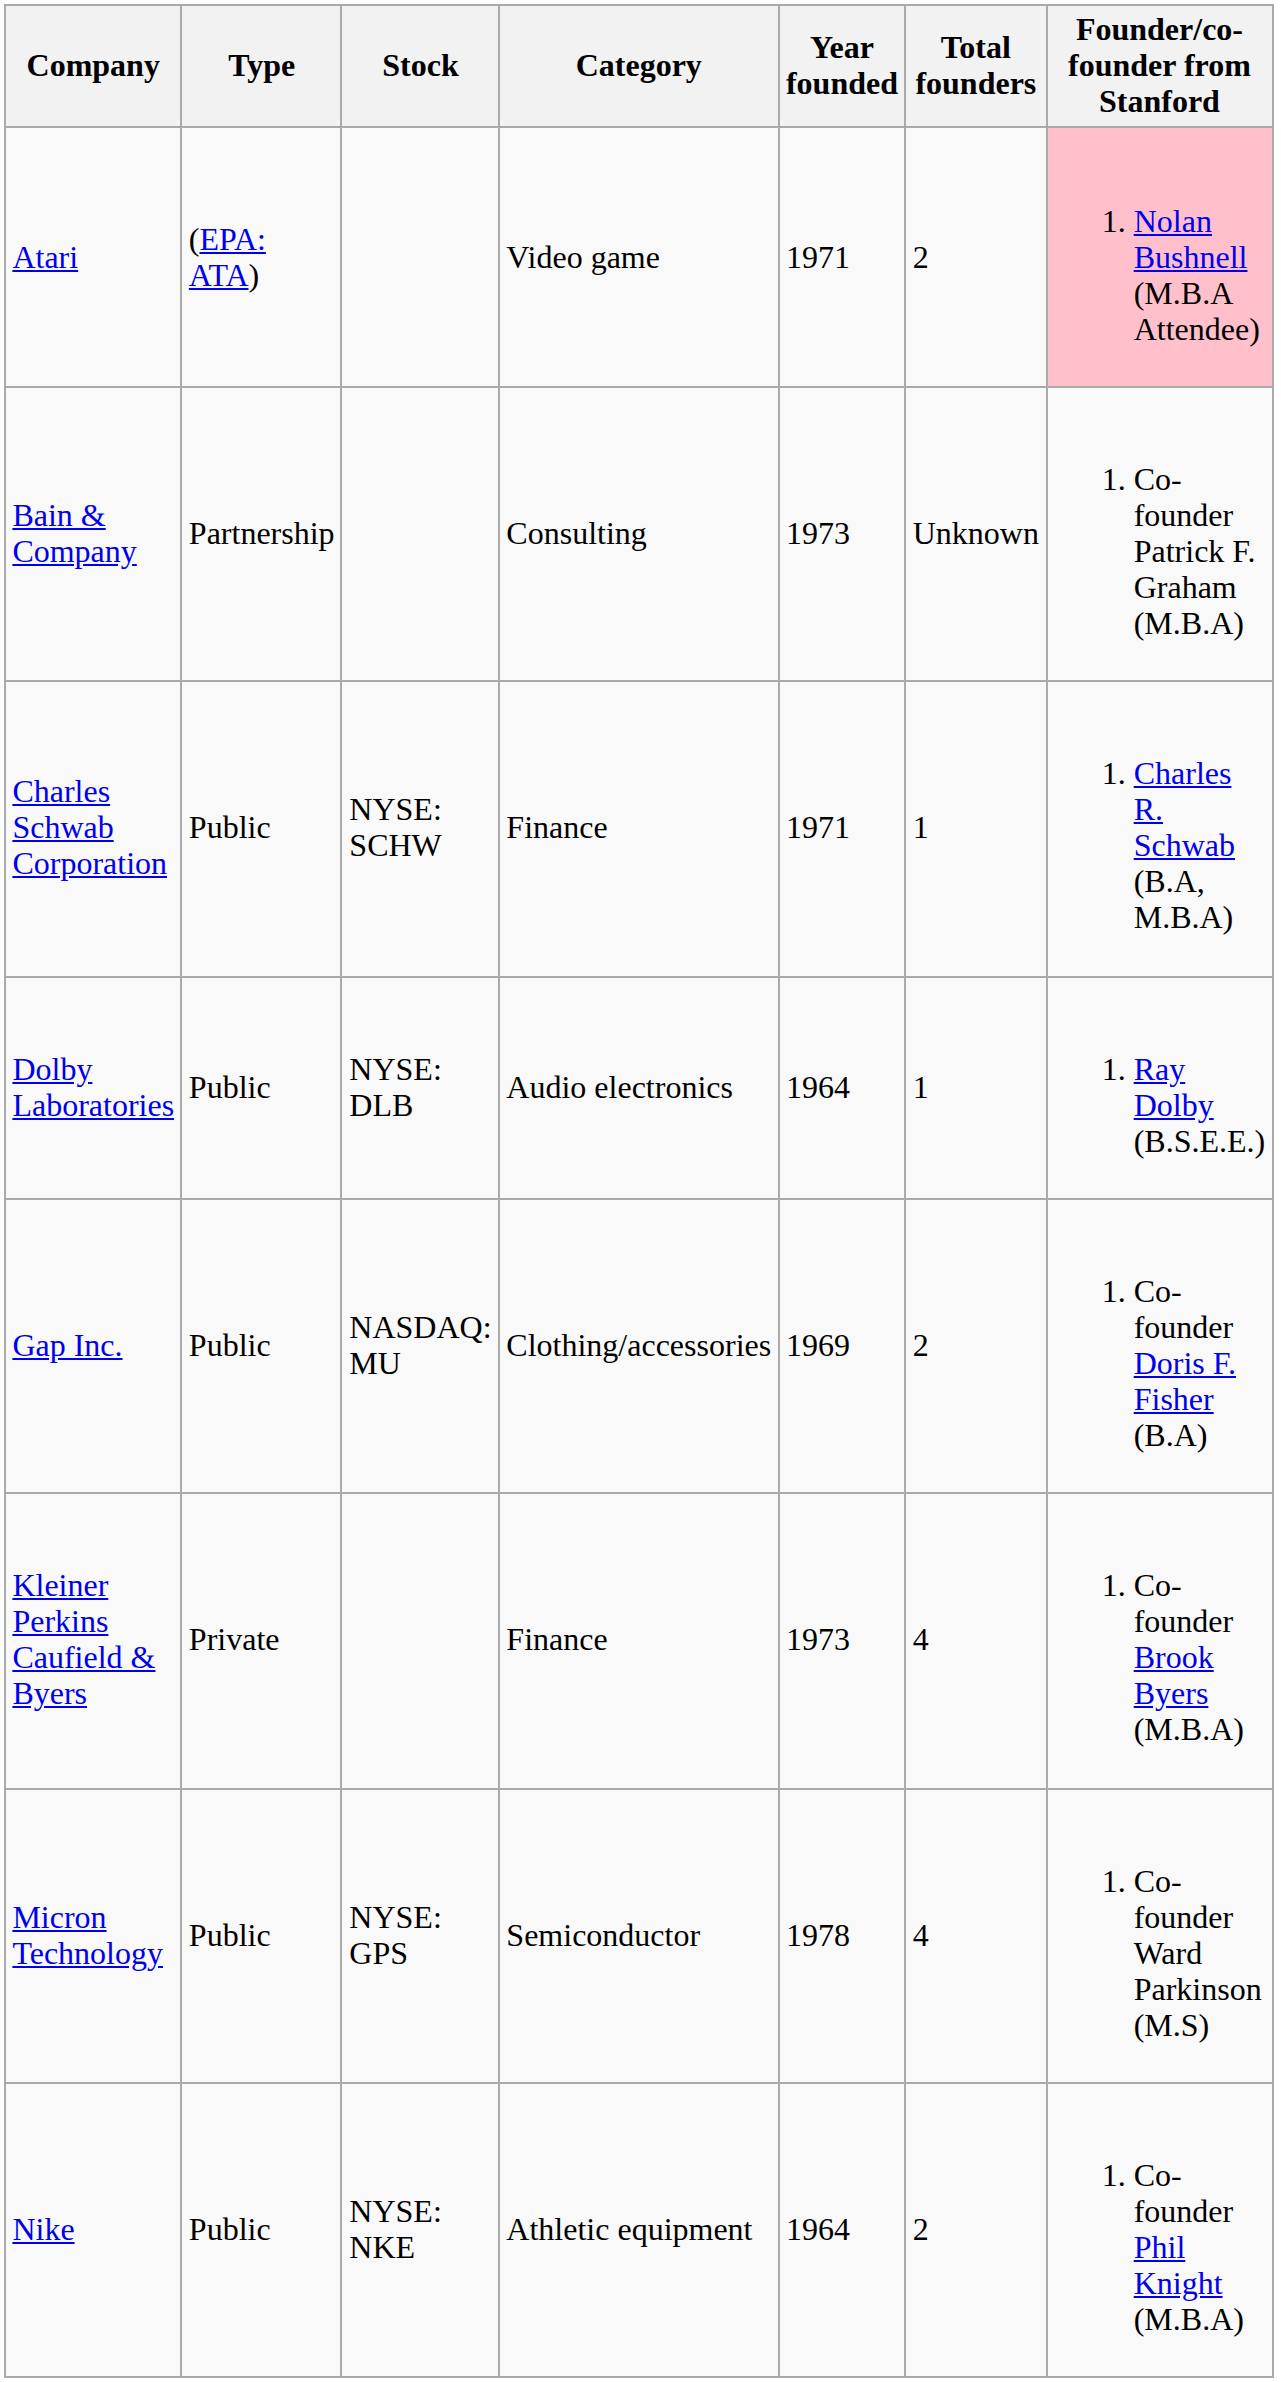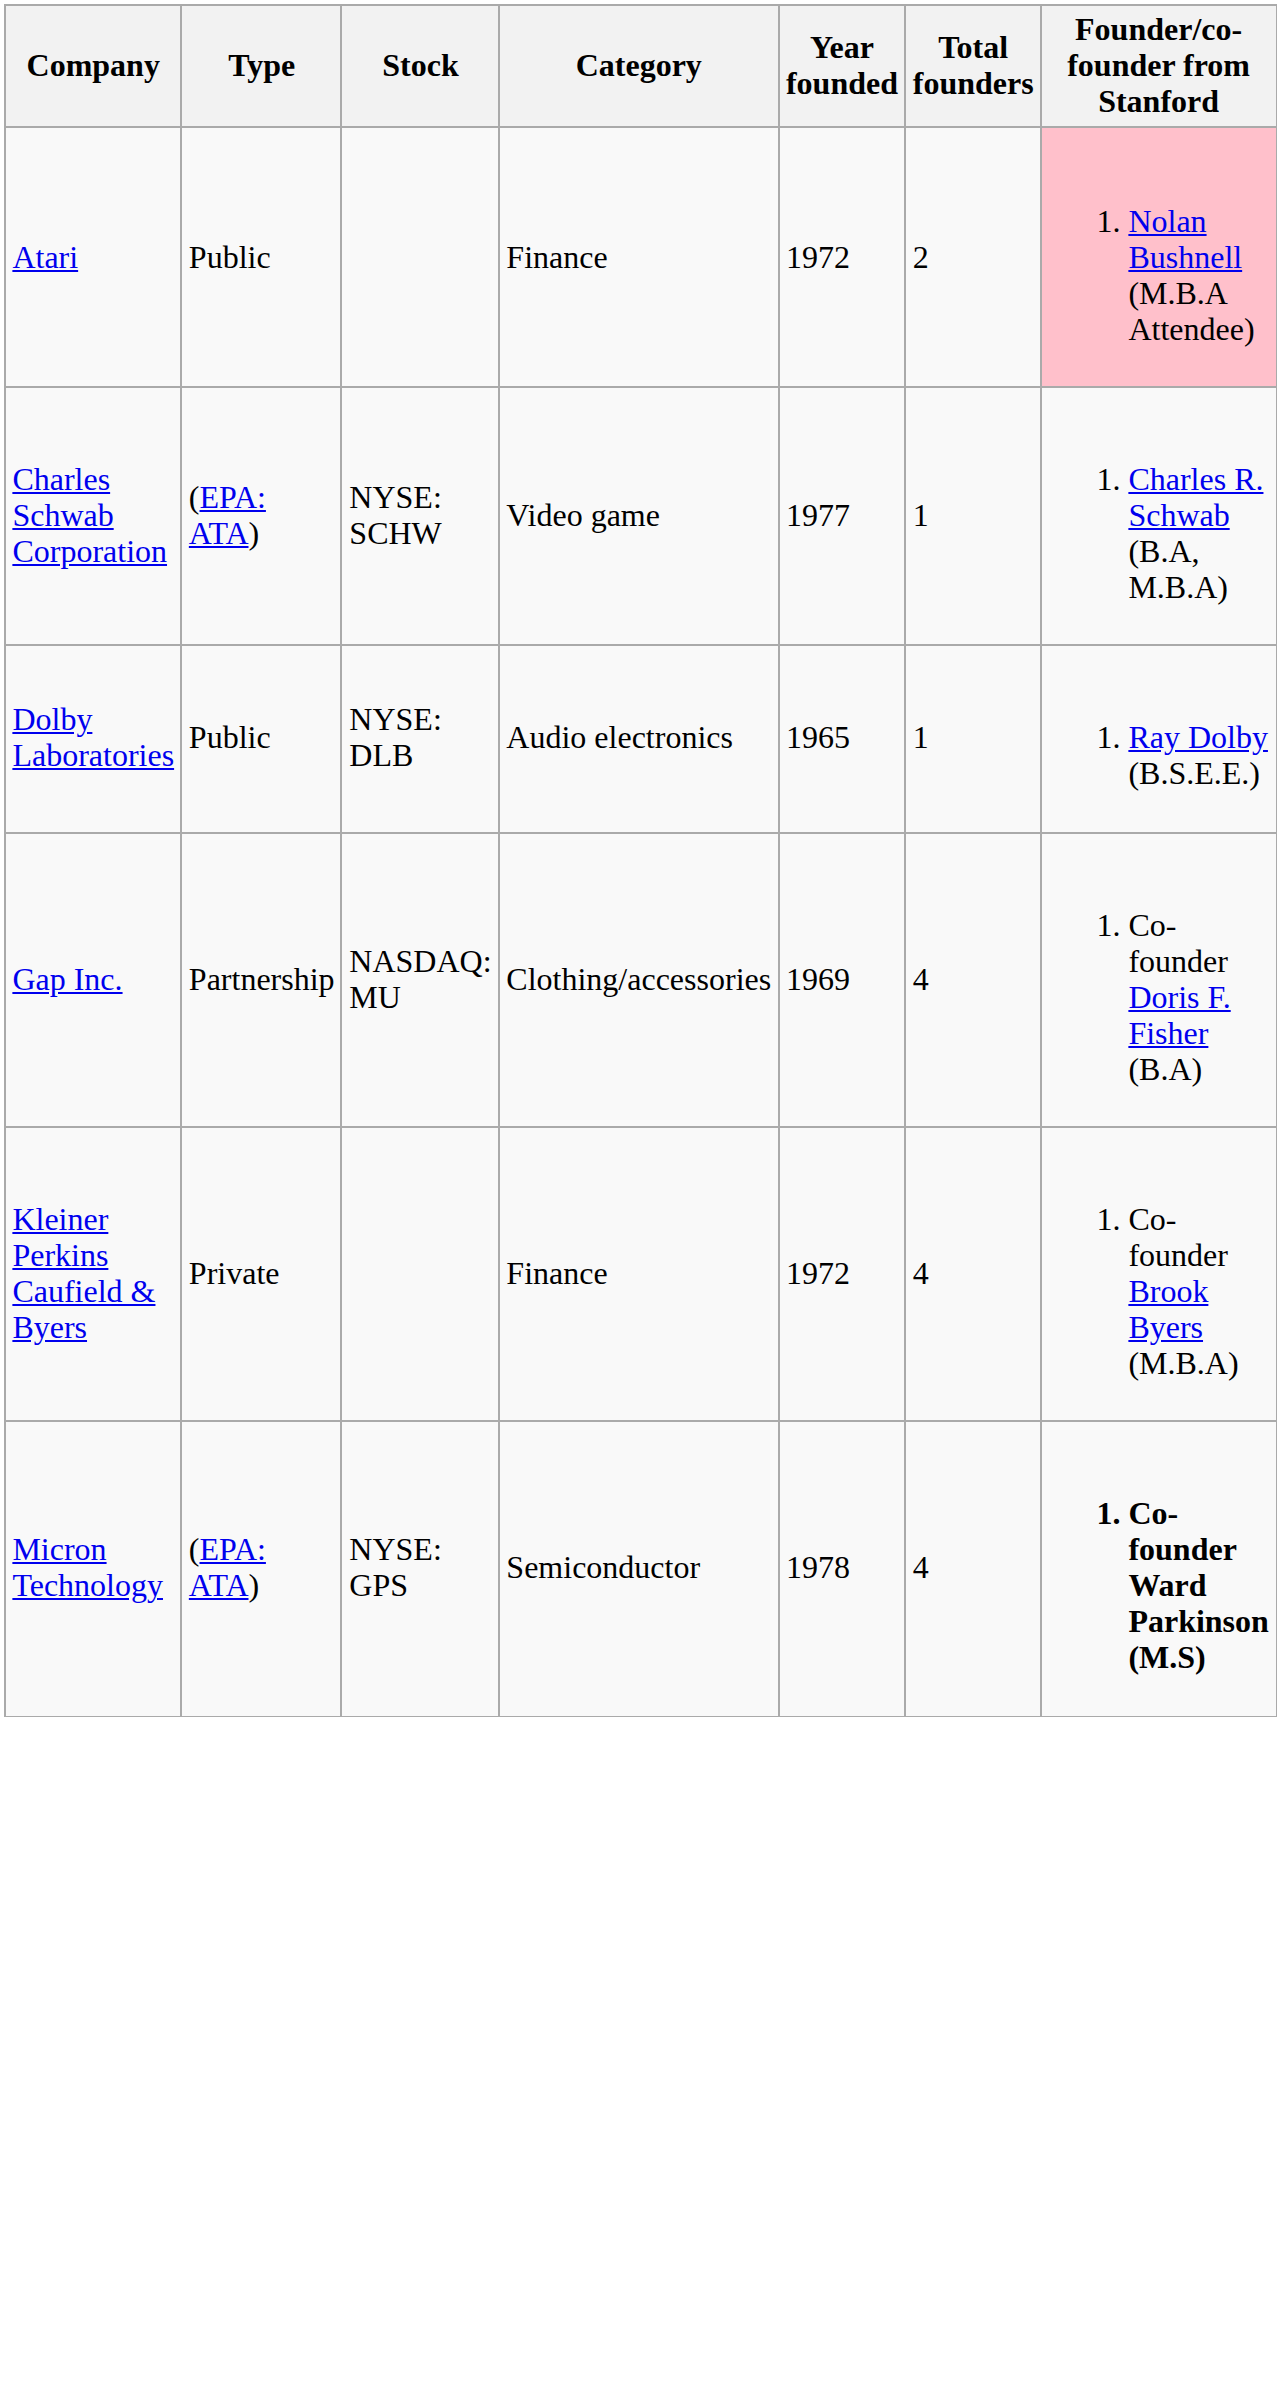Atari | Type: (EPA: ATA) -> Public
Atari | Category: Video game -> Finance
Atari | Year founded: 1971 -> 1972
- row: Bain & Company | Partnership | Consulting | 1973 | Unknown | Co-founder Patrick F. Graham (M.B.A)
Charles Schwab Corporation | Type: Public -> (EPA: ATA)
Charles Schwab Corporation | Category: Finance -> Video game
Charles Schwab Corporation | Year founded: 1971 -> 1977
Dolby Laboratories | Year founded: 1964 -> 1965
Gap Inc. | Type: Public -> Partnership
Gap Inc. | Total founders: 2 -> 4
Kleiner Perkins Caufield & Byers | Year founded: 1973 -> 1972
Micron Technology | Type: Public -> (EPA: ATA)
Micron Technology | Founder/co-founder from Stanford: normal -> bold
- row: Nike | Public | NYSE: NKE | Athletic equipment | 1964 | 2 | Co-founder Phil Knight (M.B.A)
